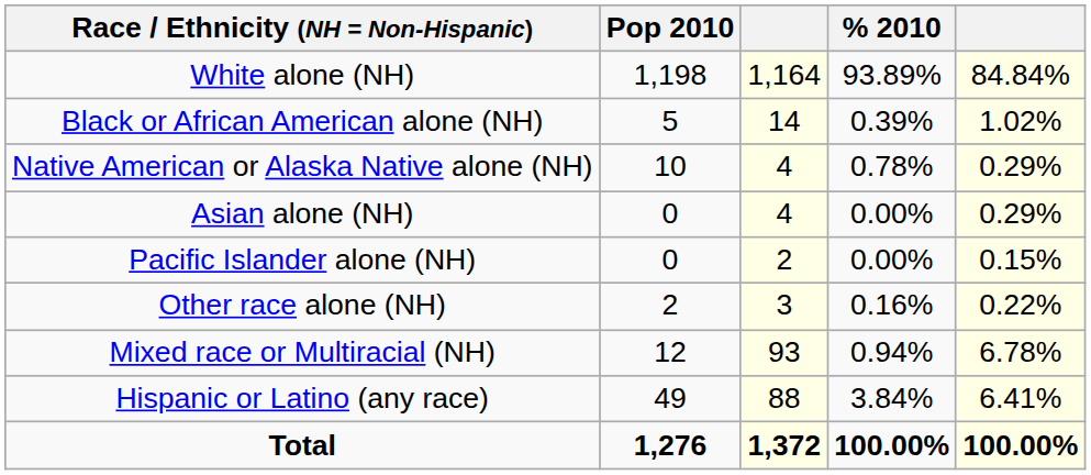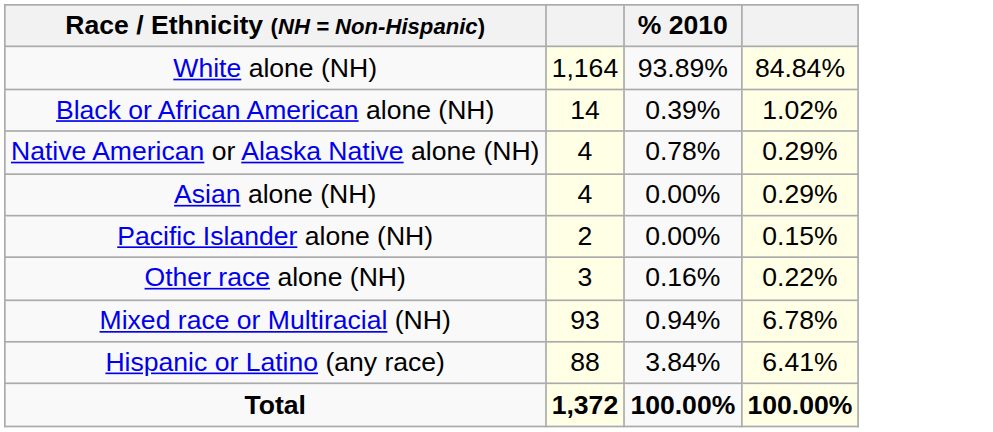- column: Pop 2010 | 1,198 | 5 | 10 | 0 | 0 | 2 | 12 | 49 | 1,276
